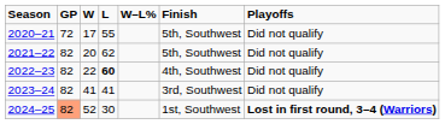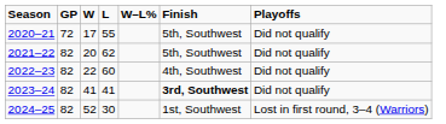2022–23 | column 4: bold -> normal
2023–24 | column 6: normal -> bold
2024–25 | column 2: lightsalmon background -> no background
2024–25 | column 7: bold -> normal
